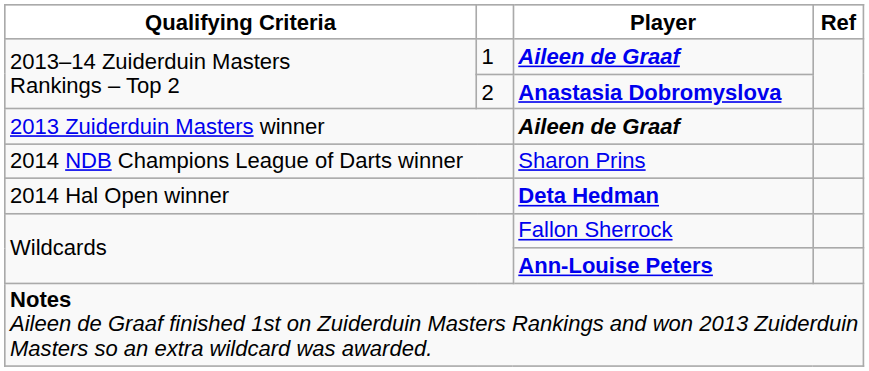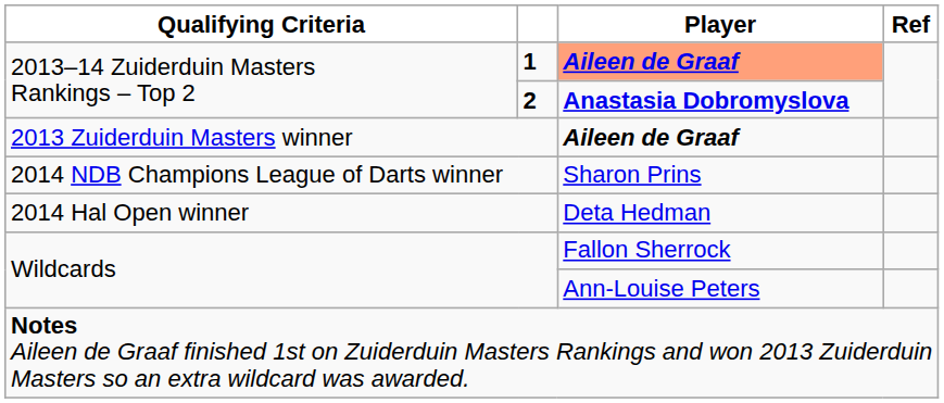1 | column 2: normal -> bold
1 | Player: no background -> lightsalmon background
2 | column 2: normal -> bold
2014 Hal Open winner | Player: bold -> normal
Wildcards / Ann-Louise Peters | Player: bold -> normal
